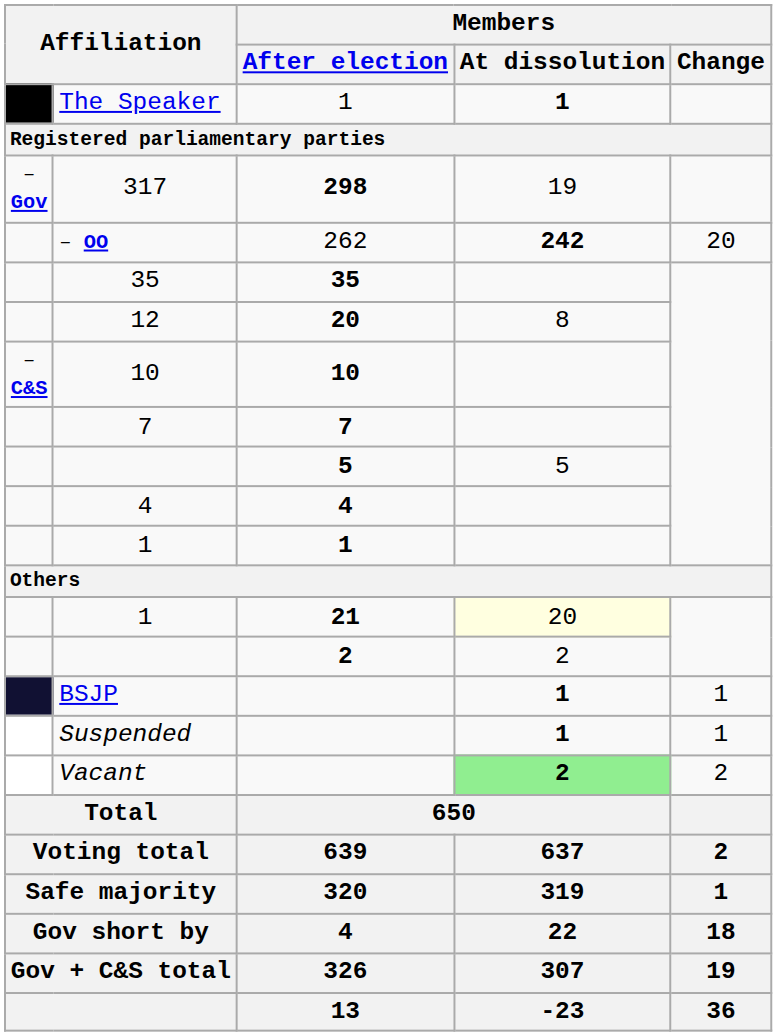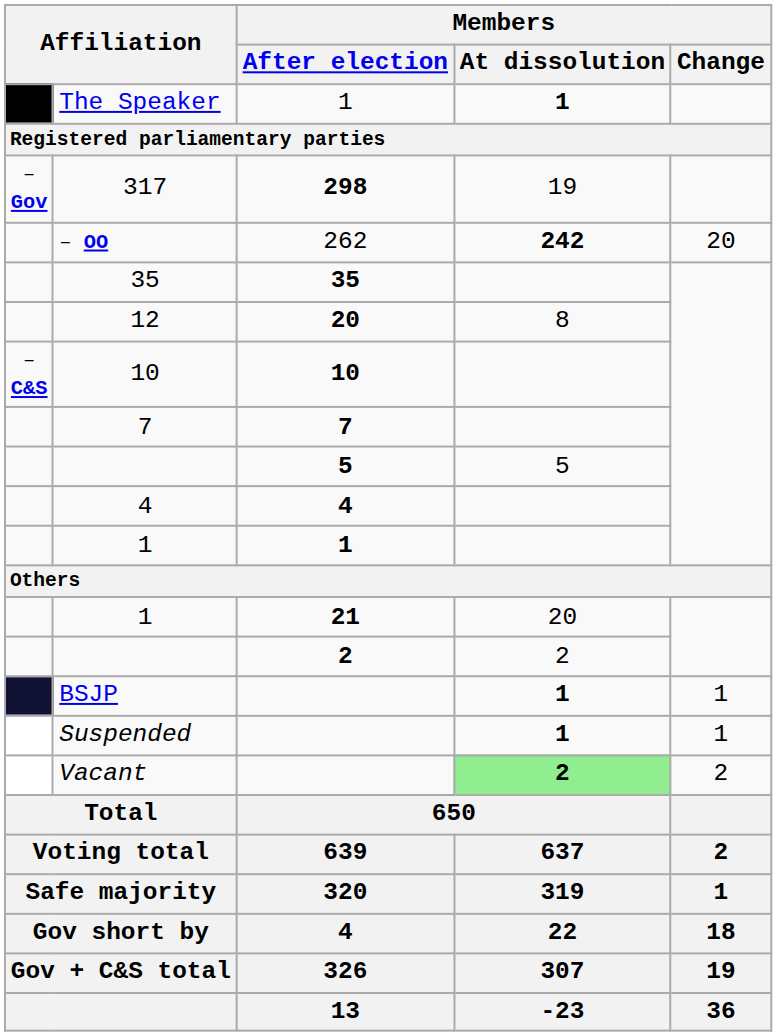1 / 21 | Members / At dissolution: lightyellow background -> no background
